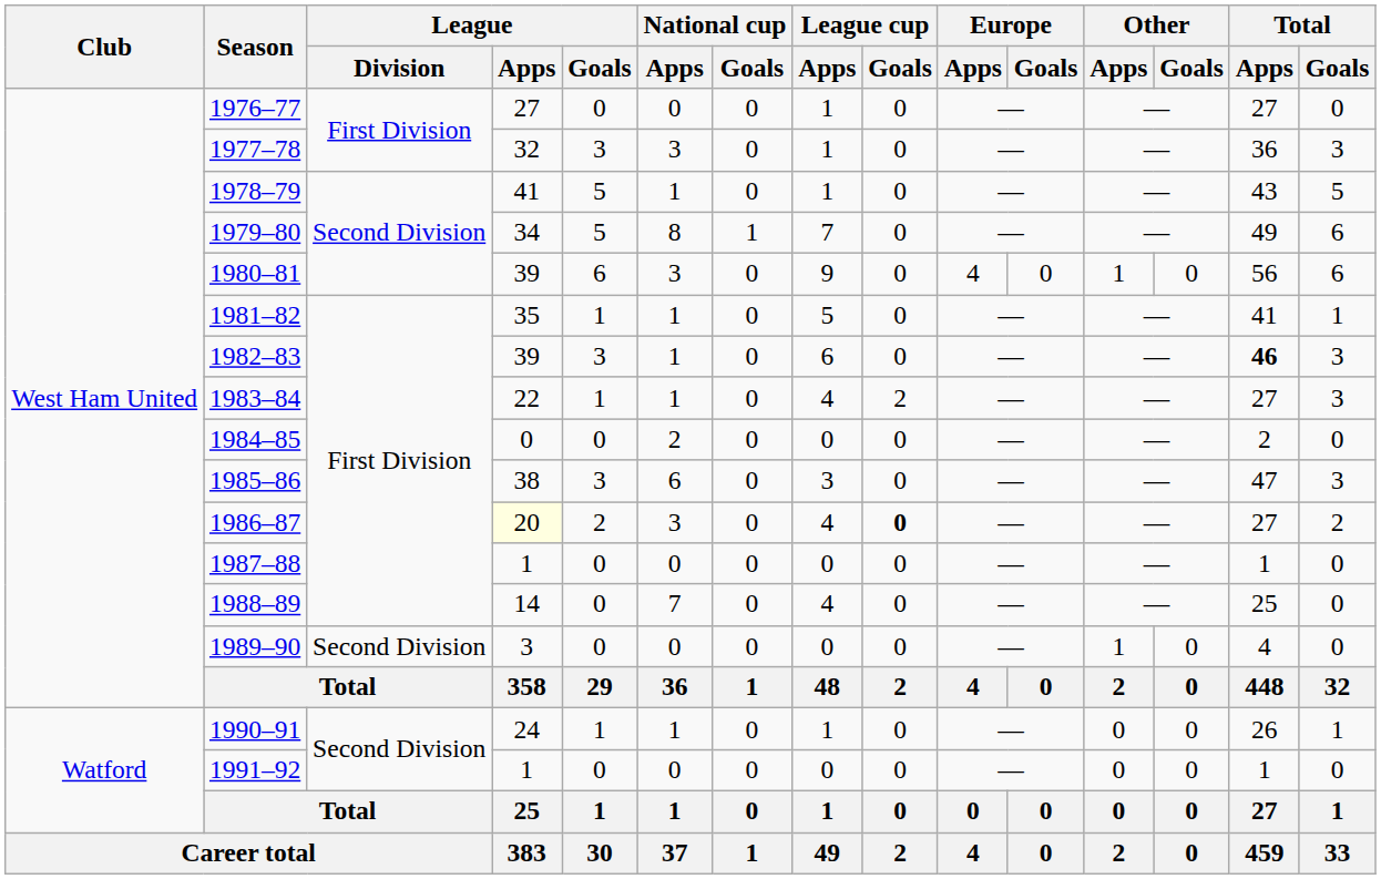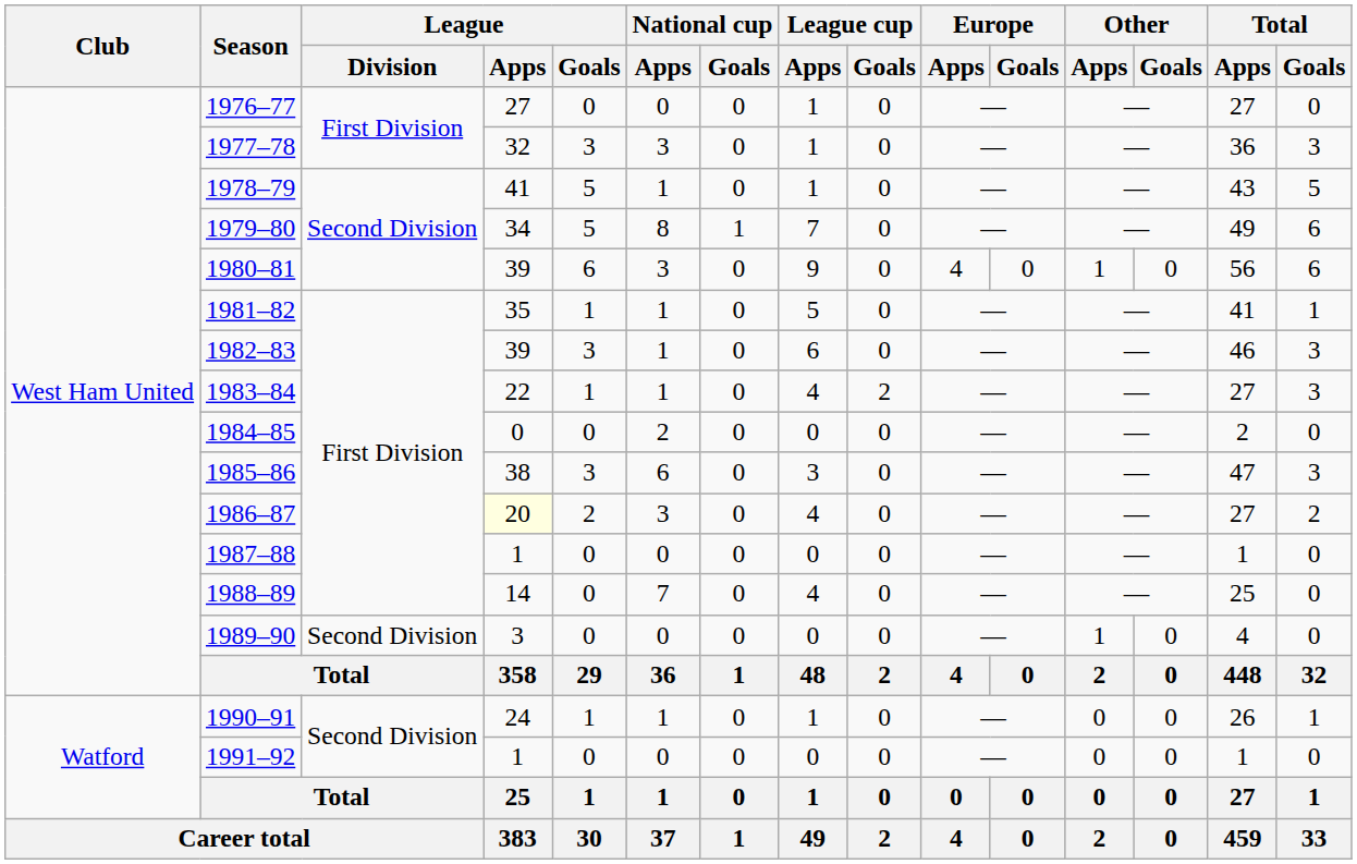1982–83 | Total / Apps: bold -> normal
1986–87 | League cup / Goals: bold -> normal
